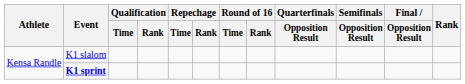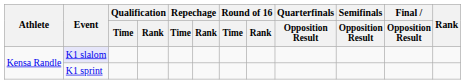K1 slalom | Event: no background -> lavender background
K1 sprint | Event: bold -> normal
